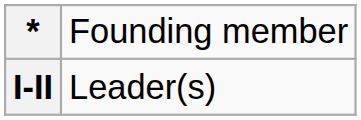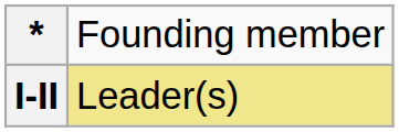I-II | column 2: no background -> khaki background
